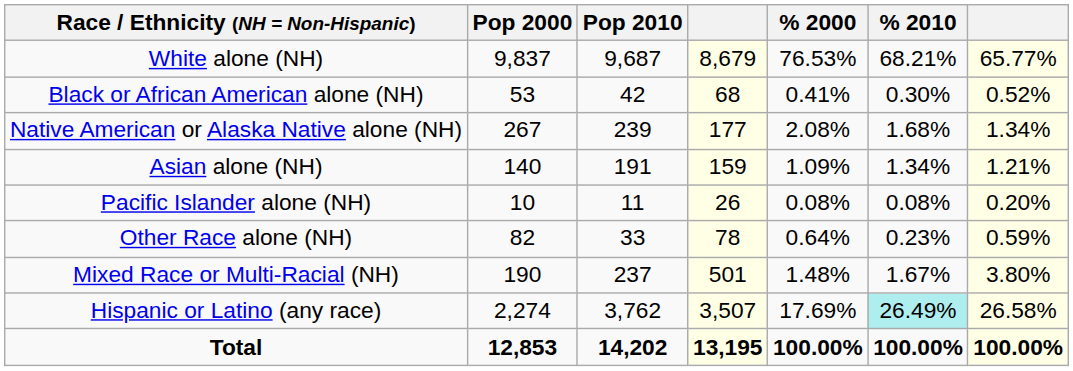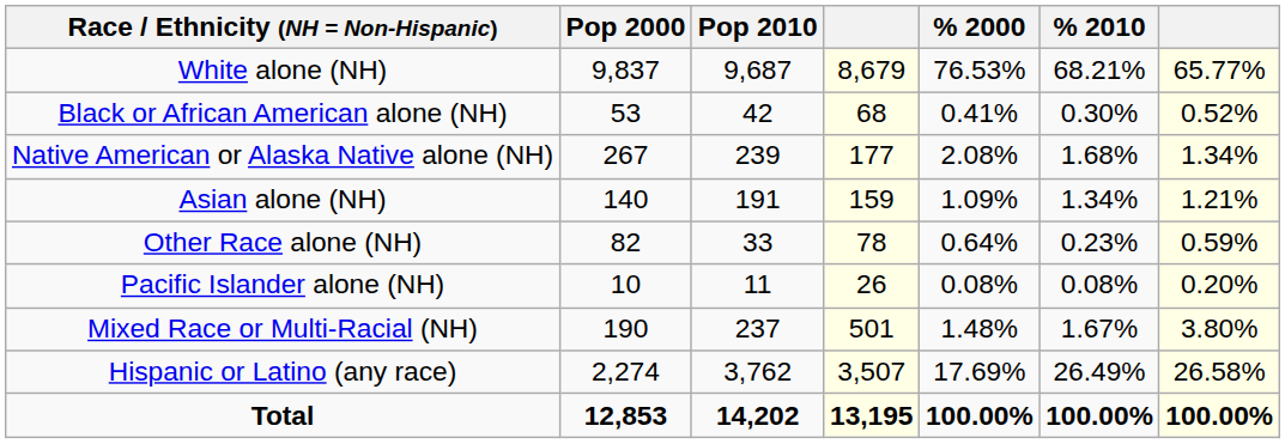rows swapped: Pacific Islander alone (NH) <-> Other Race alone (NH)
Hispanic or Latino (any race) | % 2010: paleturquoise background -> no background
